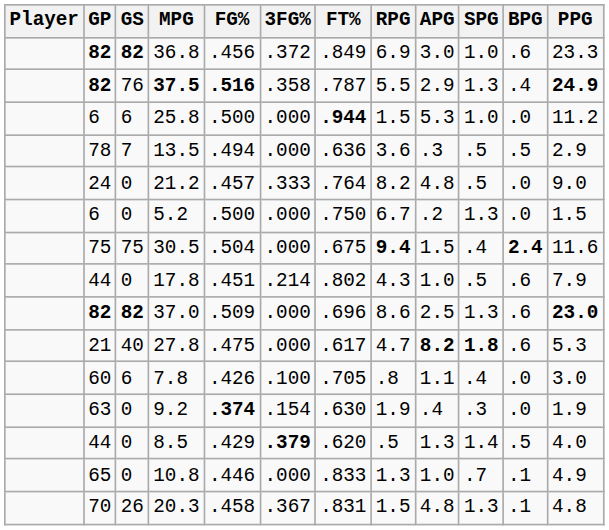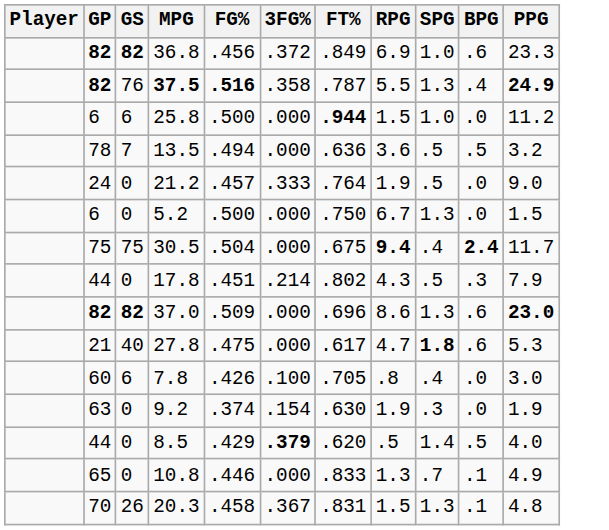- column: APG | 3.0 | 2.9 | 5.3 | .3 | 4.8 | .2 | 1.5 | 1.0 | 2.5 | 8.2 | 1.1 | .4 | 1.3 | 1.0 | 4.8
13.5 | PPG: 2.9 -> 3.2
21.2 | RPG: 8.2 -> 1.9
30.5 | PPG: 11.6 -> 11.7
17.8 | BPG: .6 -> .3
9.2 | FG%: bold -> normal
